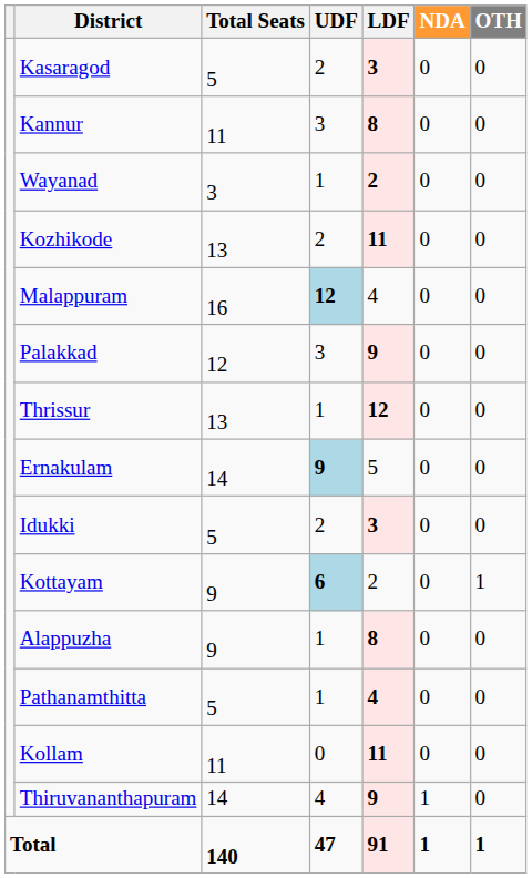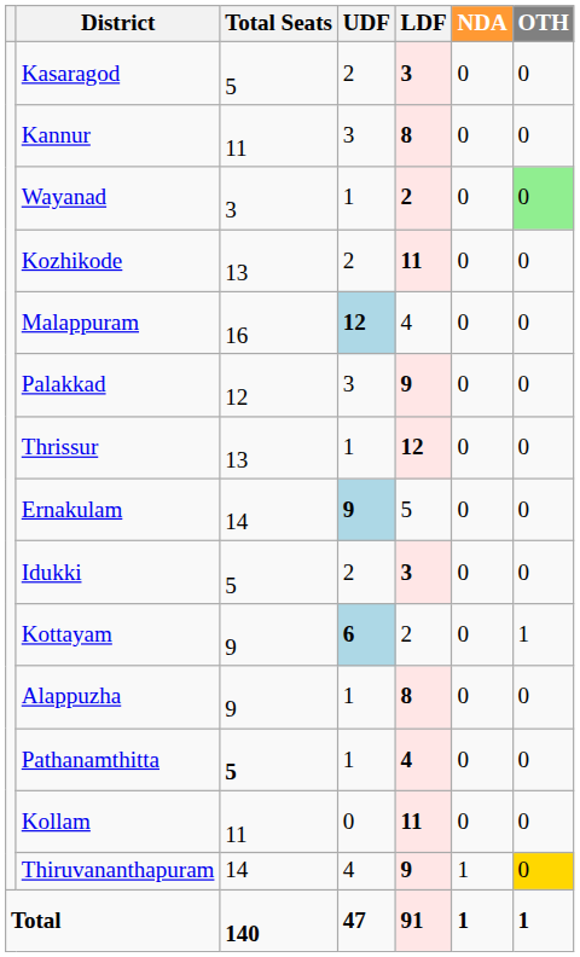Wayanad | OTH: no background -> lightgreen background
Pathanamthitta | Total Seats: normal -> bold
Thiruvananthapuram | OTH: no background -> gold background
